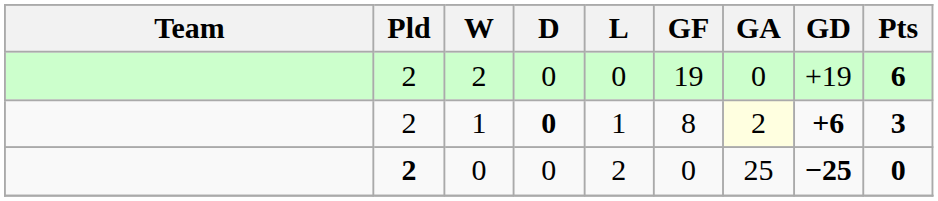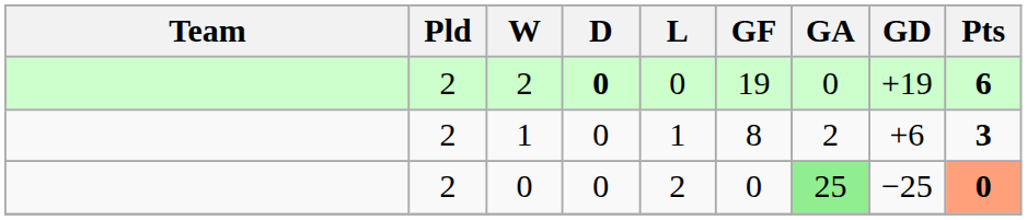row 2 | D: normal -> bold
row 3 | D: bold -> normal
row 3 | GA: lightyellow background -> no background
row 3 | GD: bold -> normal
row 4 | Pld: bold -> normal
row 4 | GA: no background -> lightgreen background
row 4 | GD: bold -> normal
row 4 | Pts: no background -> lightsalmon background
